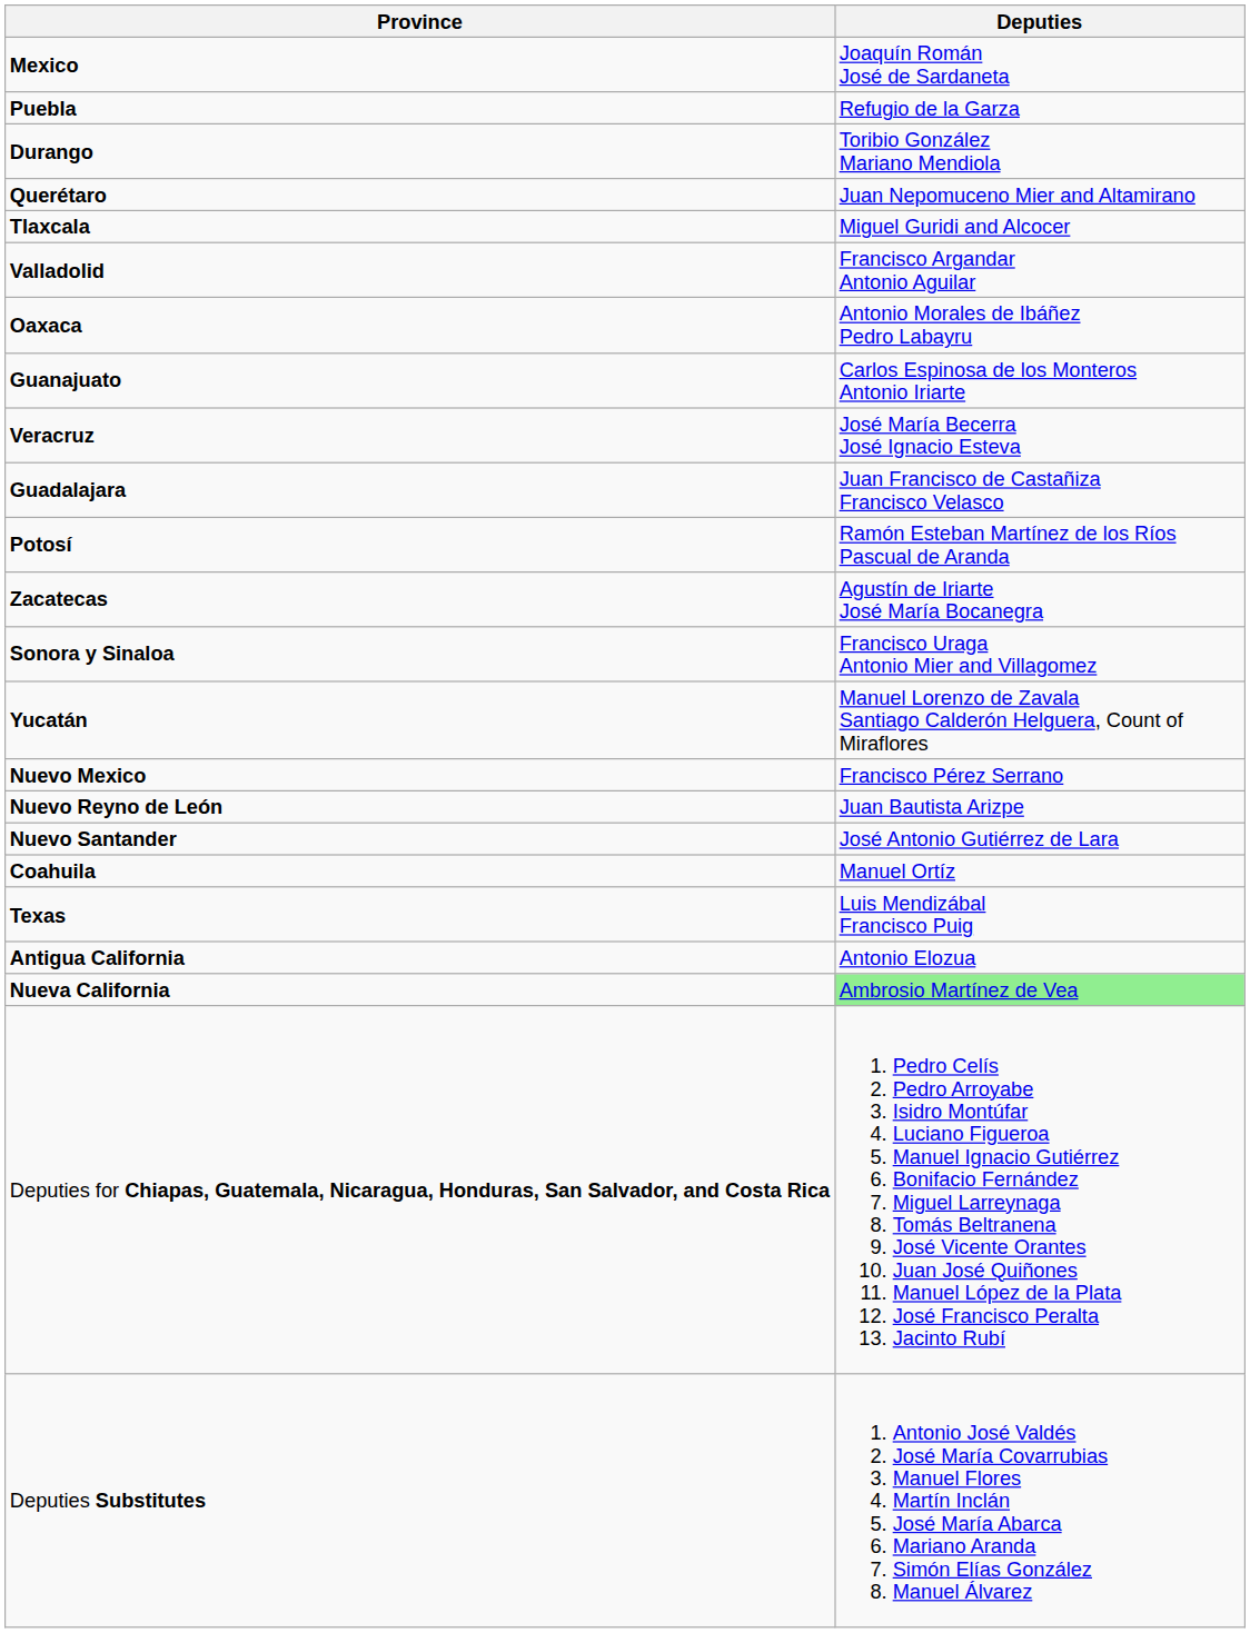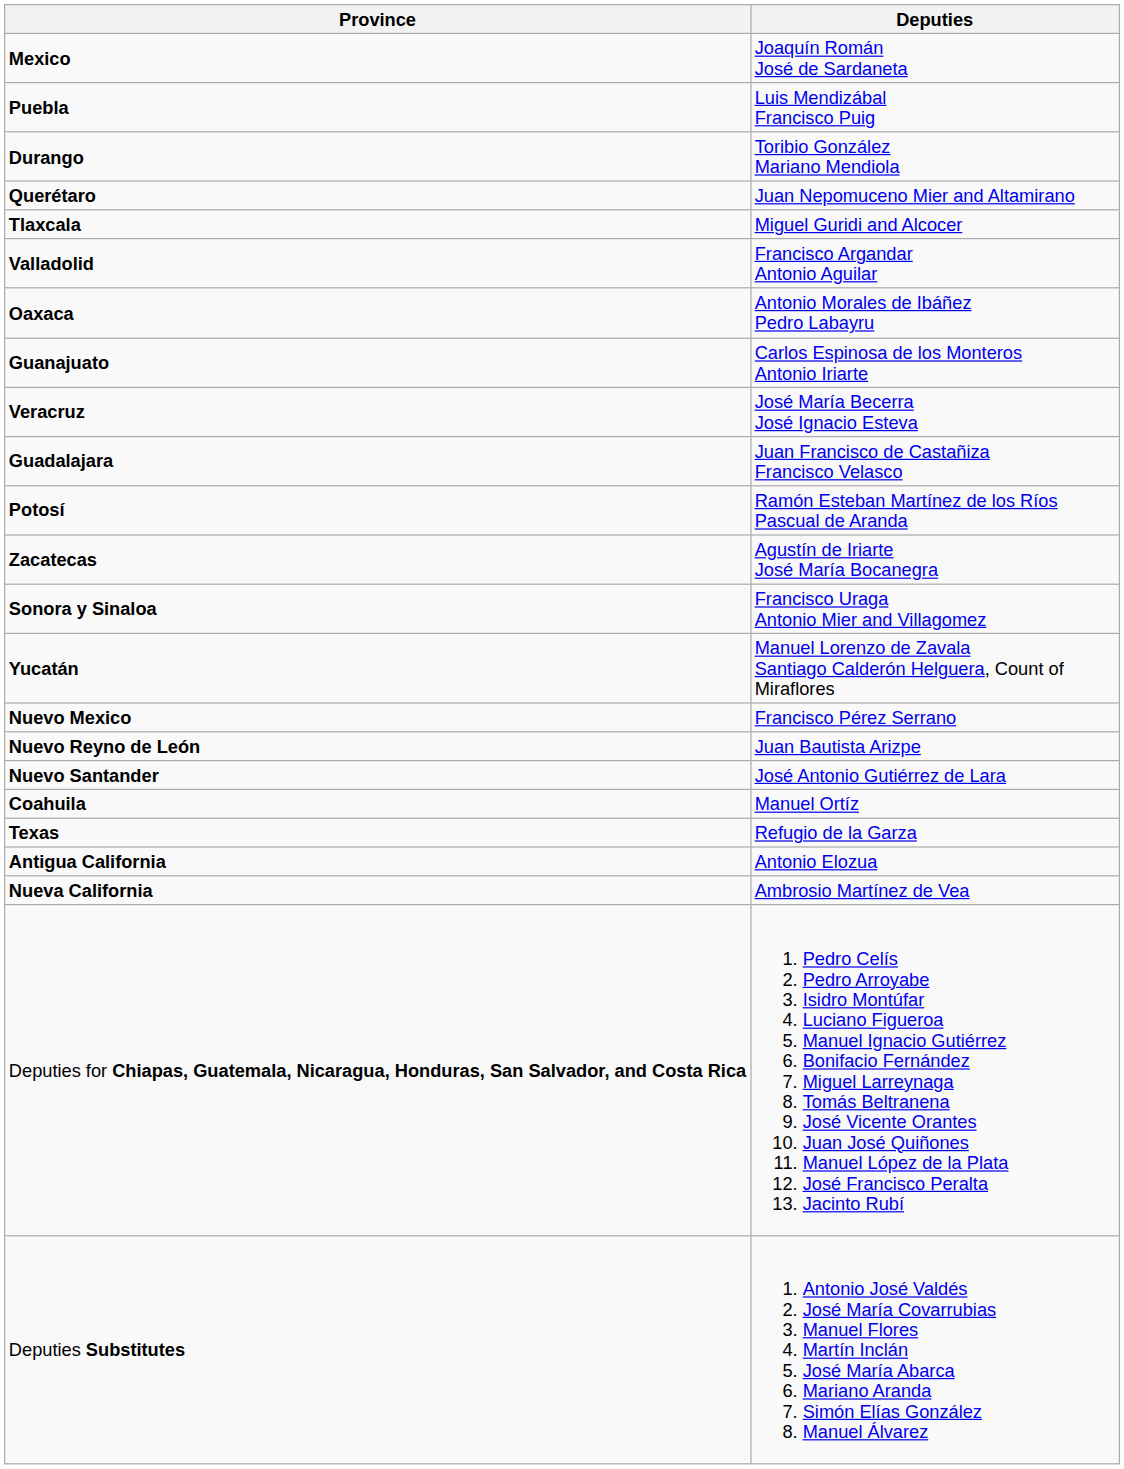Puebla | Deputies: Refugio de la Garza -> Luis Mendizábal Francisco Puig
Texas | Deputies: Luis Mendizábal Francisco Puig -> Refugio de la Garza
Nueva California | Deputies: lightgreen background -> no background
